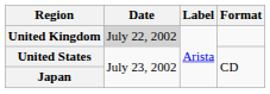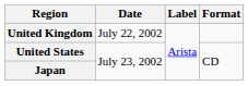United Kingdom | Date: lightgrey background -> no background
